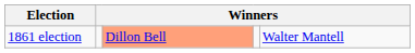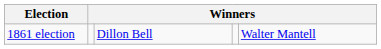1861 election | column 3: lightsalmon background -> no background
